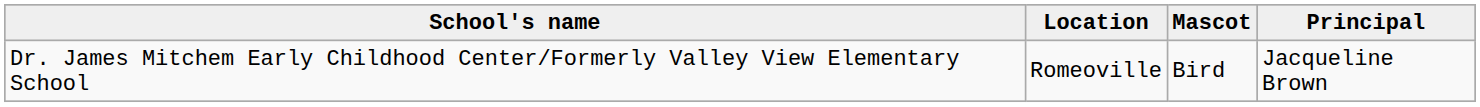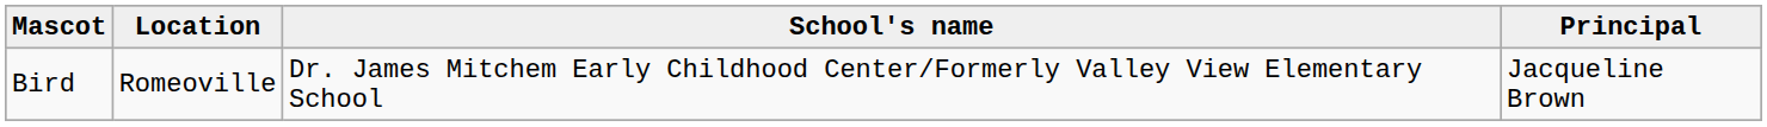columns swapped: School's name <-> Mascot
